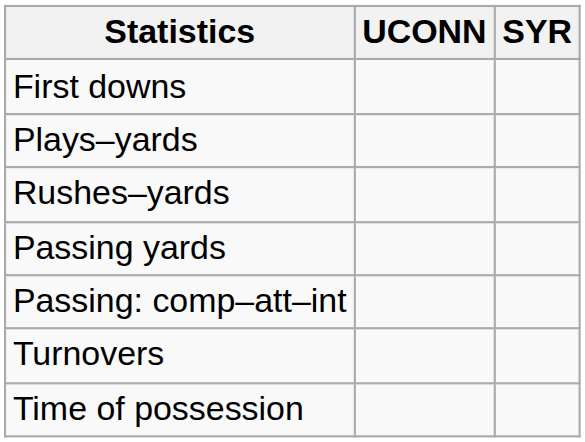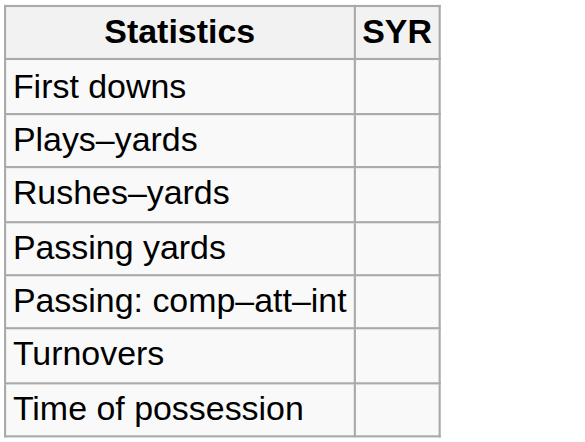- column: UCONN
